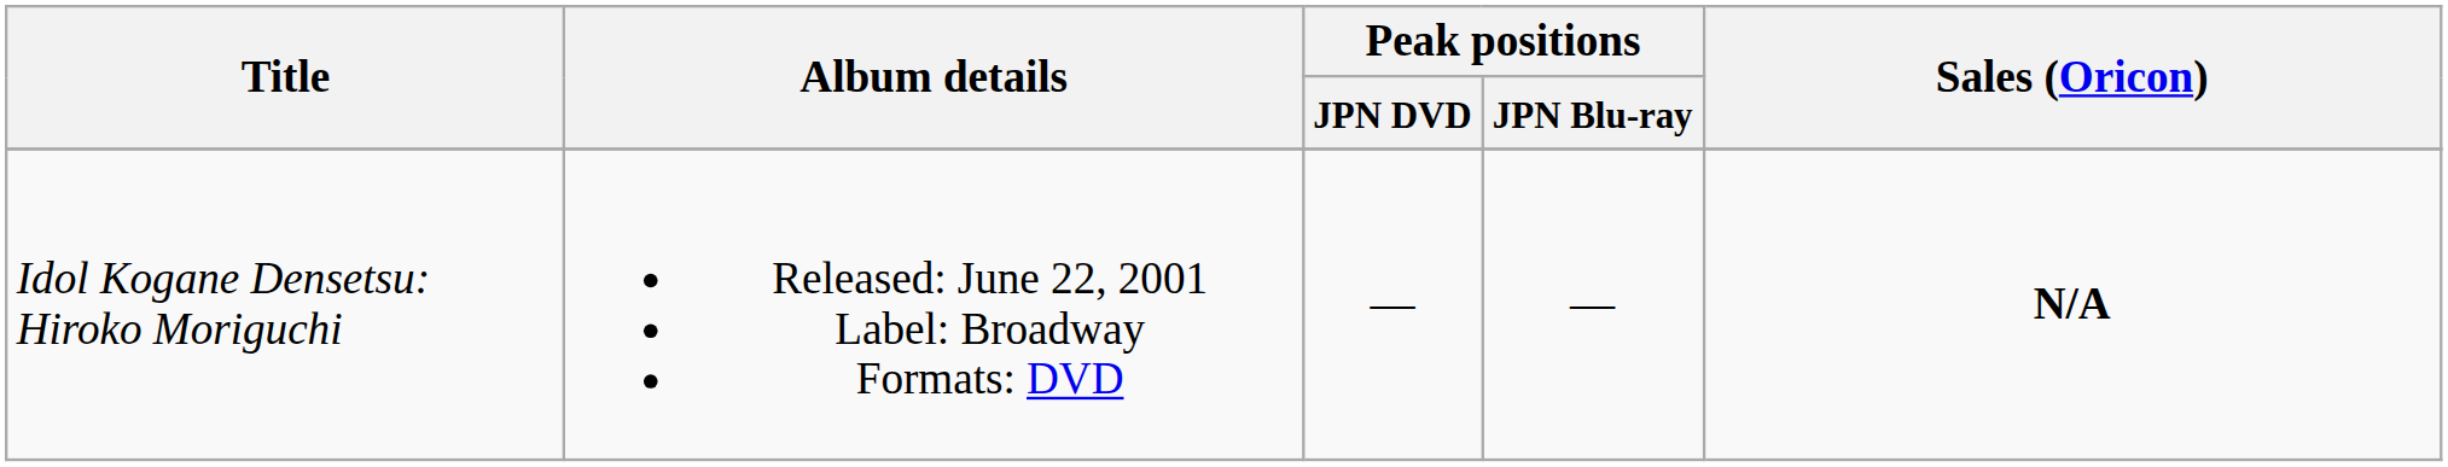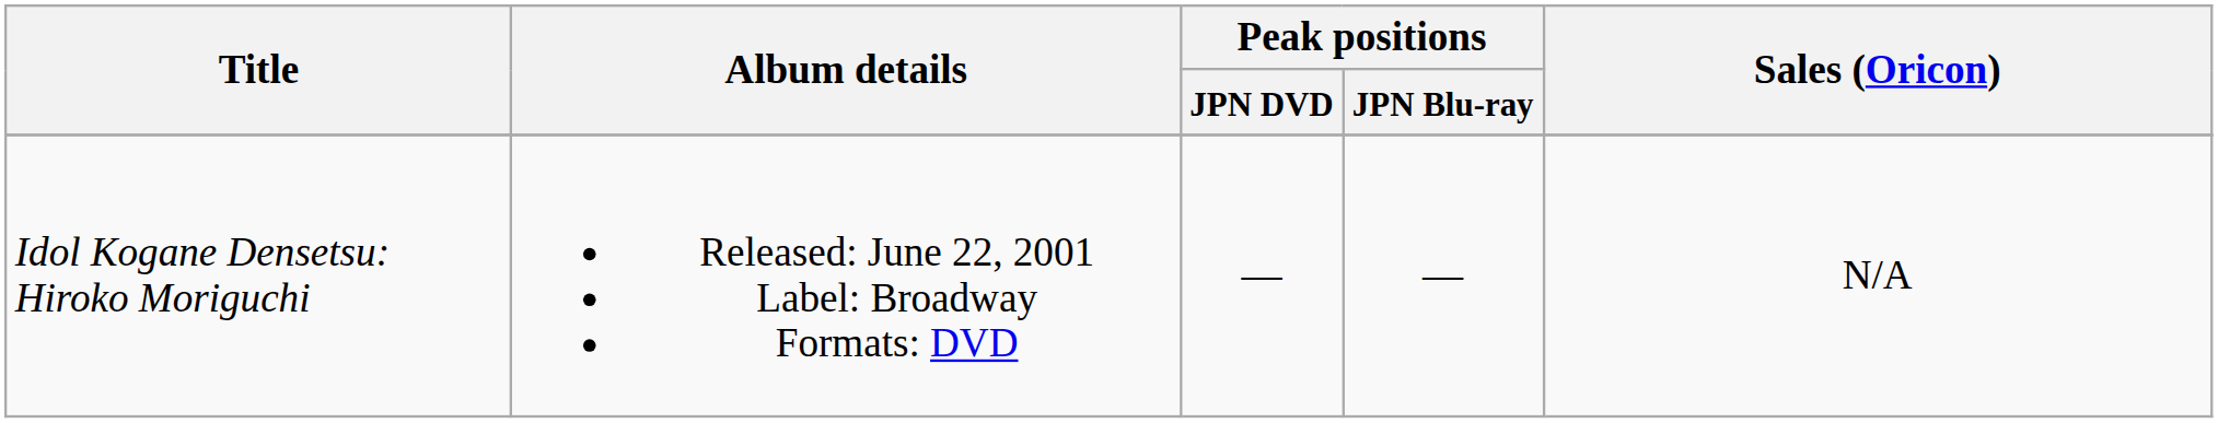Idol Kogane Densetsu: Hiroko Moriguchi | Sales (Oricon): bold -> normal
